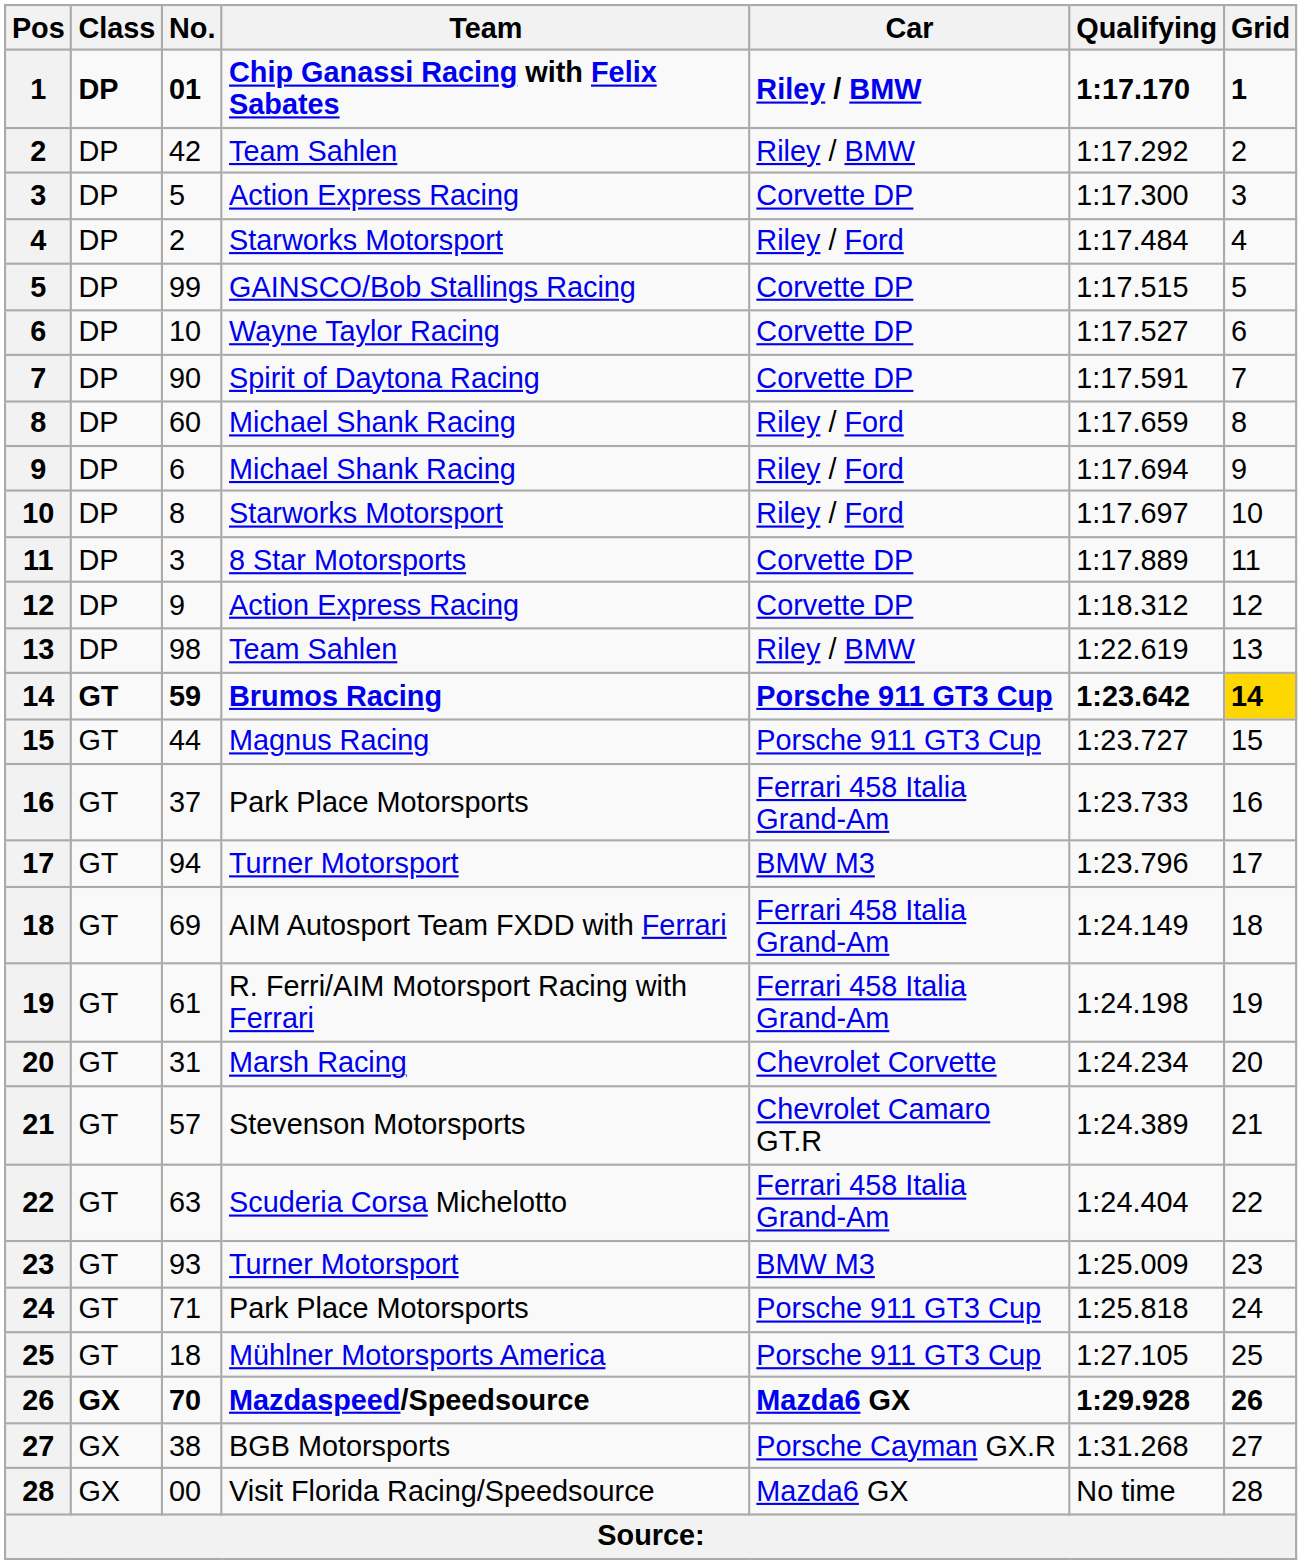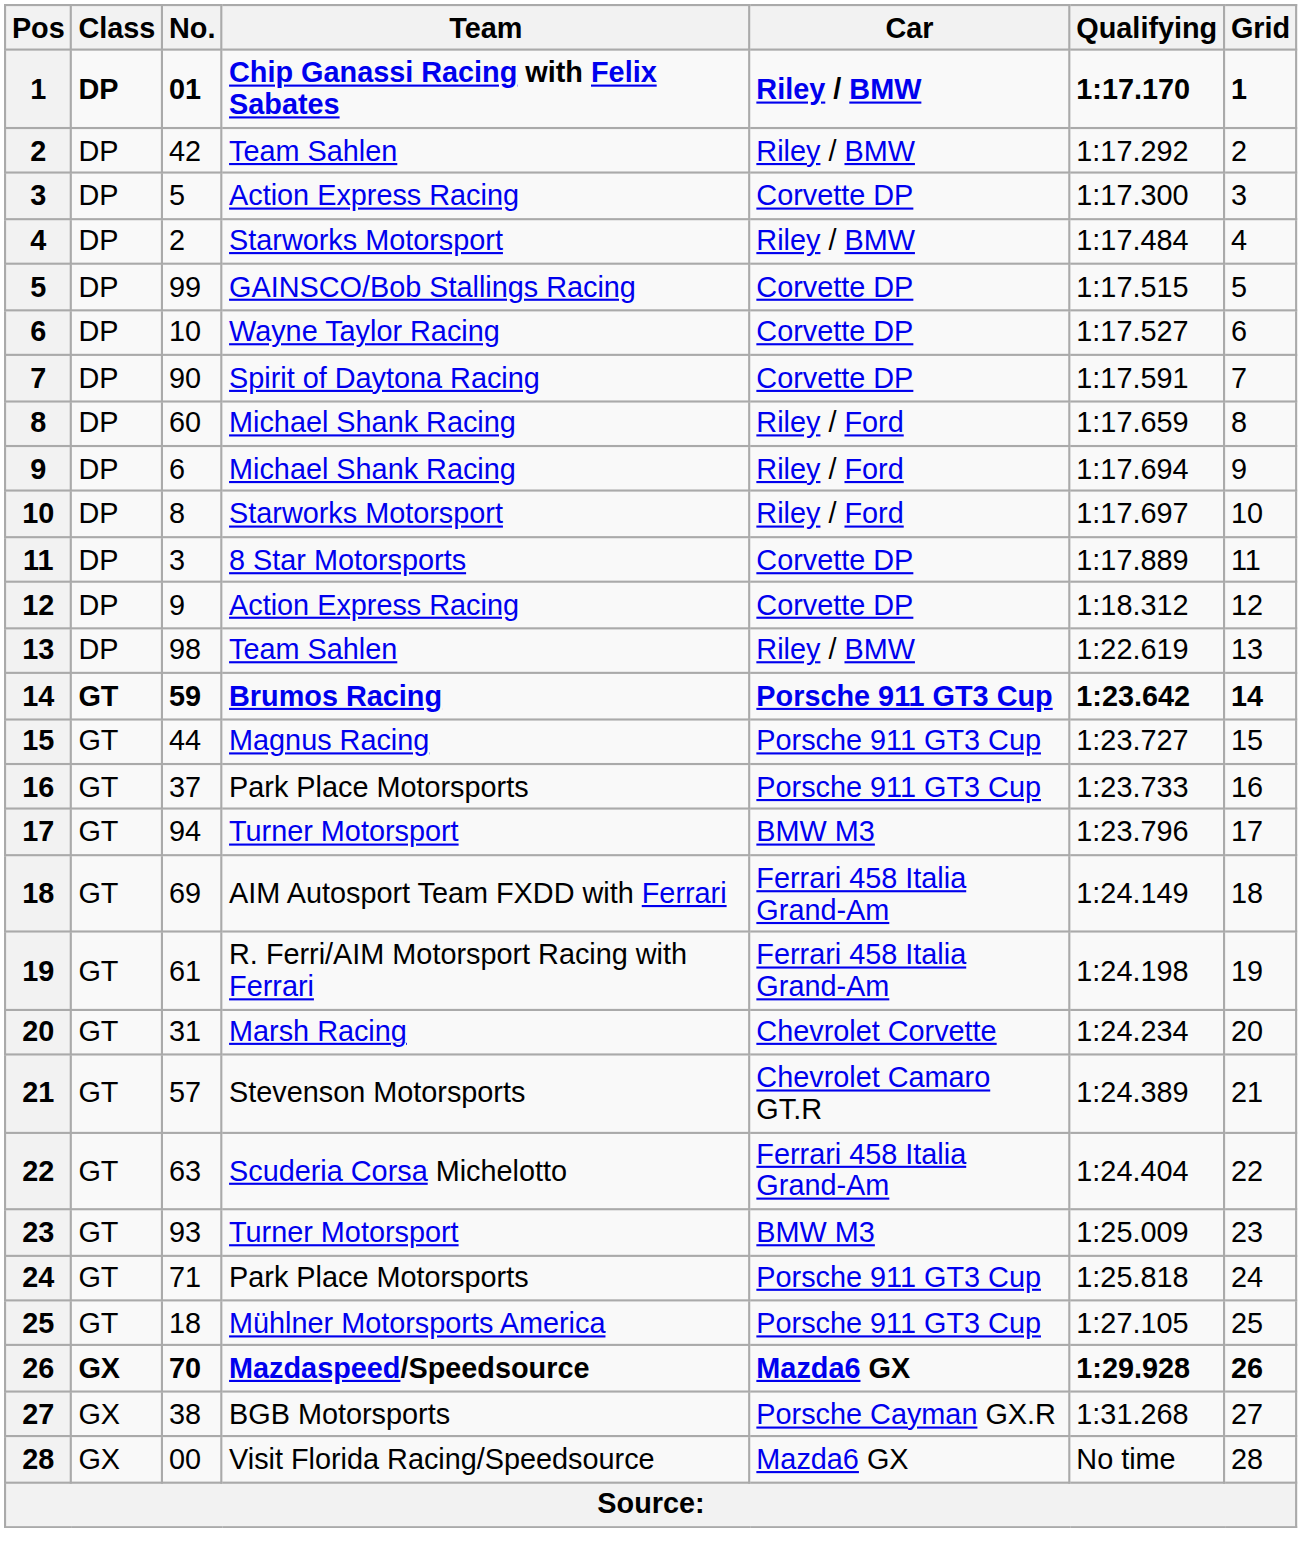row 5 | Car: Riley / Ford -> Riley / BMW
row 15 | Grid: gold background -> no background
row 17 | Car: Ferrari 458 Italia Grand-Am -> Porsche 911 GT3 Cup
